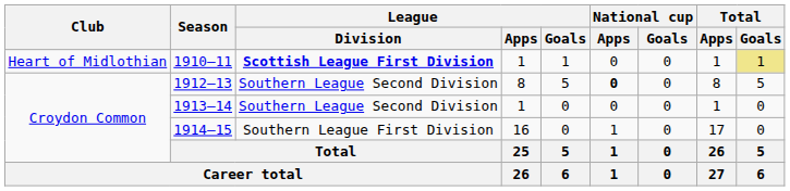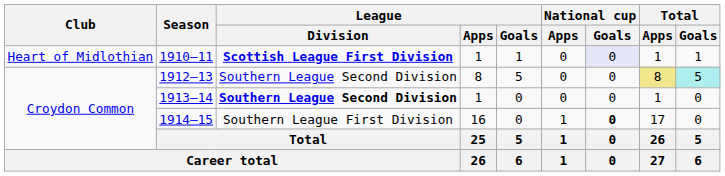1910–11 | National cup / Goals: no background -> lavender background
1910–11 | Total / Goals: khaki background -> no background
1912–13 | National cup / Apps: bold -> normal
1912–13 | Total / Apps: no background -> khaki background
1912–13 | Total / Goals: no background -> paleturquoise background
1913–14 | League / Division: normal -> bold
1914–15 | National cup / Goals: normal -> bold
